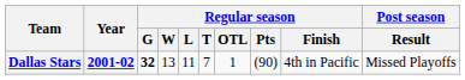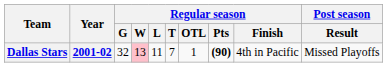Dallas Stars | Regular season / G: bold -> normal
Dallas Stars | Regular season / W: no background -> pink background
Dallas Stars | Regular season / Pts: normal -> bold
